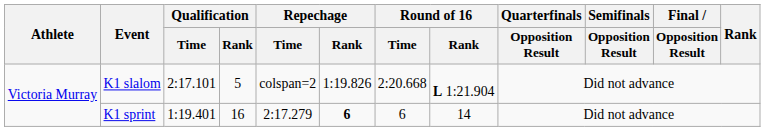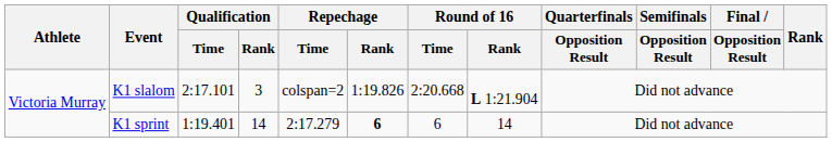K1 slalom | Qualification / Rank: 5 -> 3
K1 sprint | Qualification / Rank: 16 -> 14
